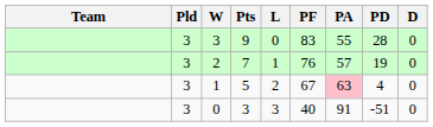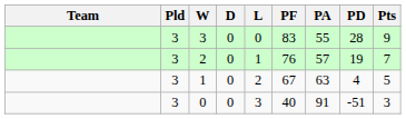columns swapped: D <-> Pts
row 4 | PA: pink background -> no background
